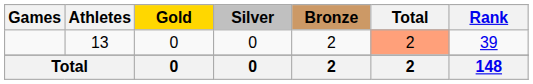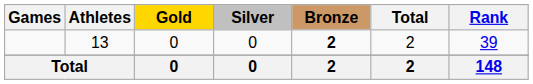row 2 | Bronze: normal -> bold
row 2 | Total: lightsalmon background -> no background
